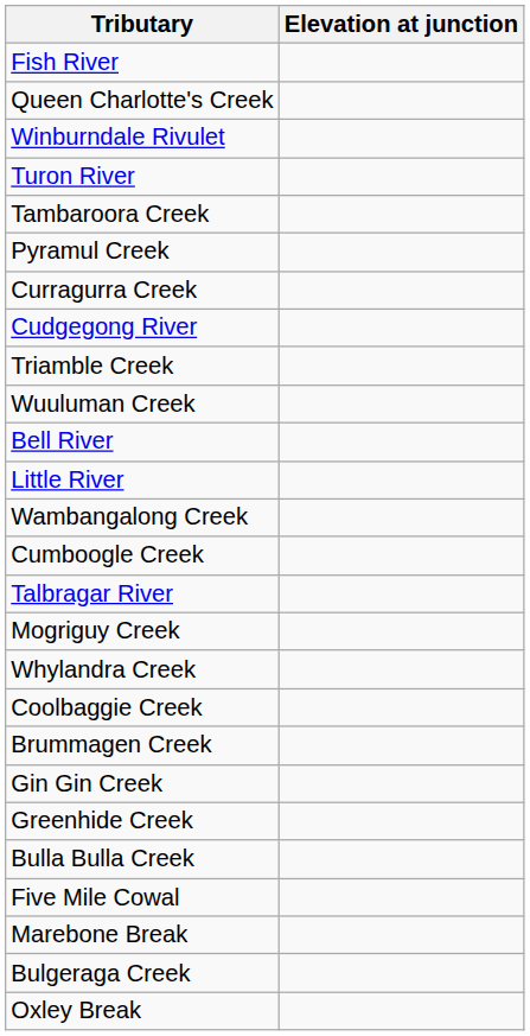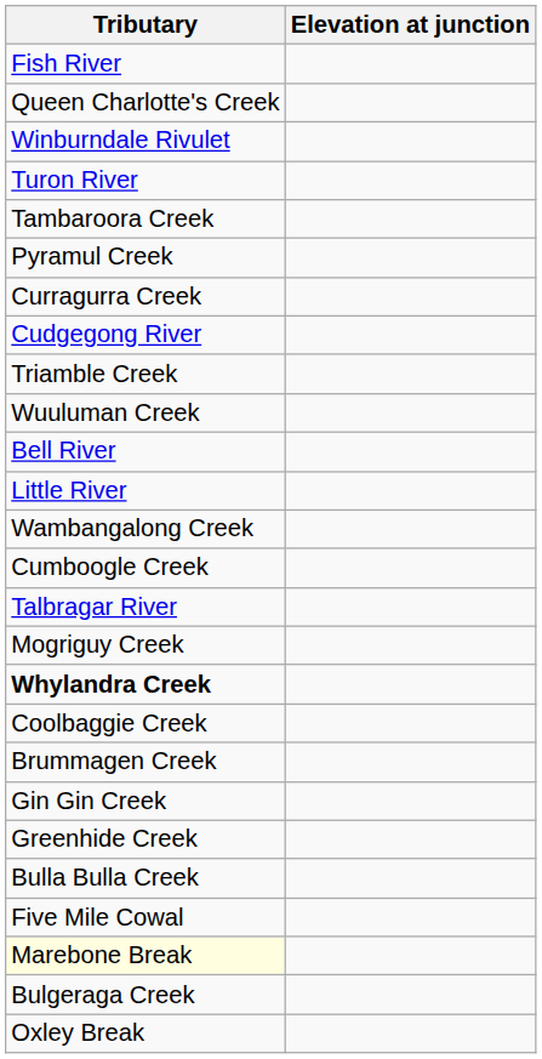Whylandra Creek | Tributary: normal -> bold
Marebone Break | Tributary: no background -> lightyellow background
